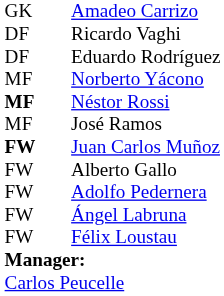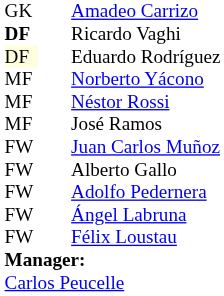Ricardo Vaghi | column 1: normal -> bold
Eduardo Rodríguez | column 1: no background -> lightyellow background
Néstor Rossi | column 1: bold -> normal
Juan Carlos Muñoz | column 1: bold -> normal
